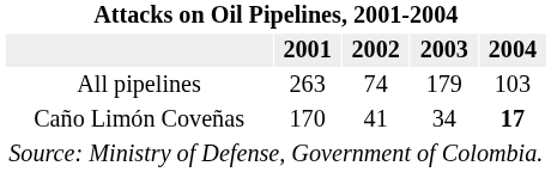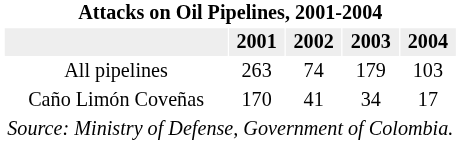Caño Limón Coveñas | column 5: bold -> normal
